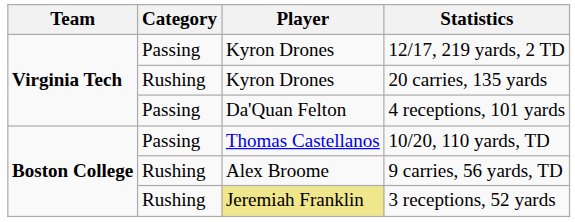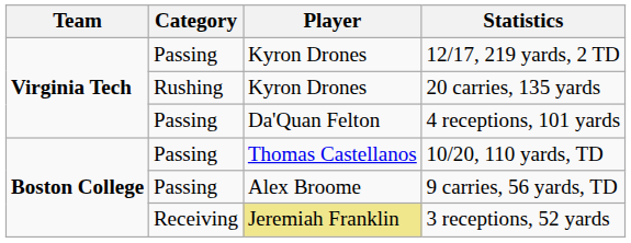9 carries, 56 yards, TD | Category: Rushing -> Passing
3 receptions, 52 yards | Category: Rushing -> Receiving
